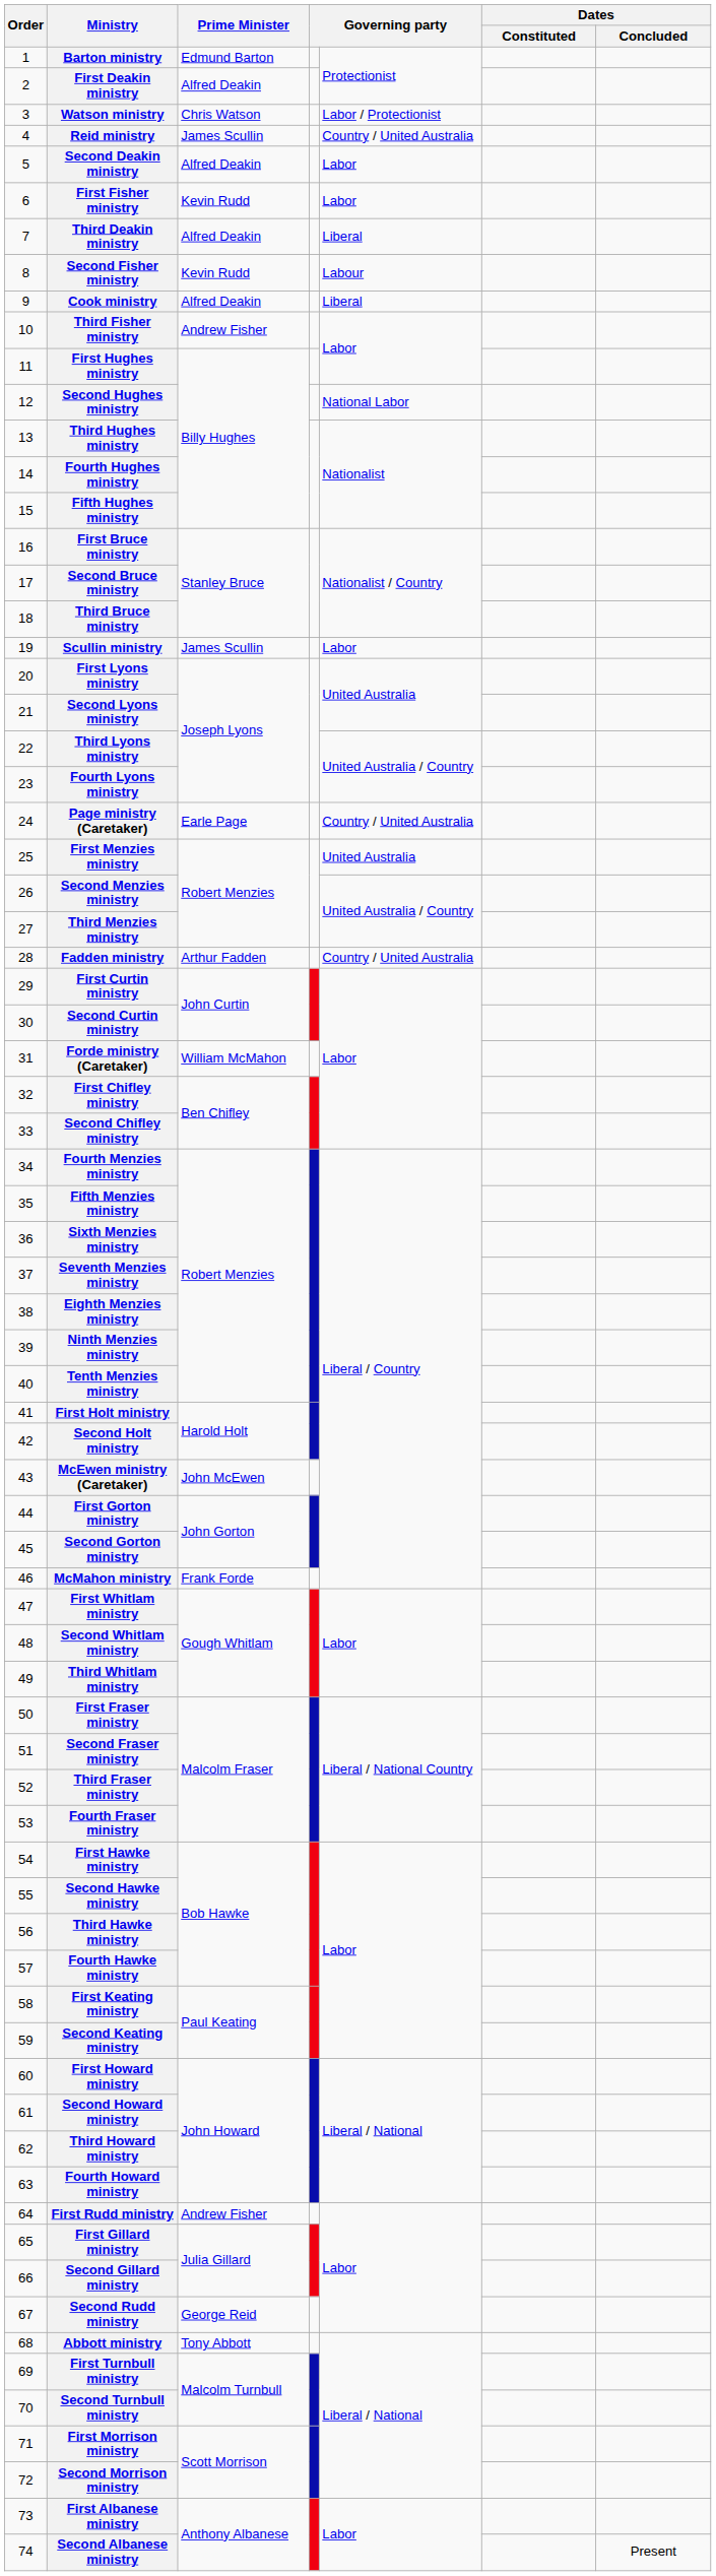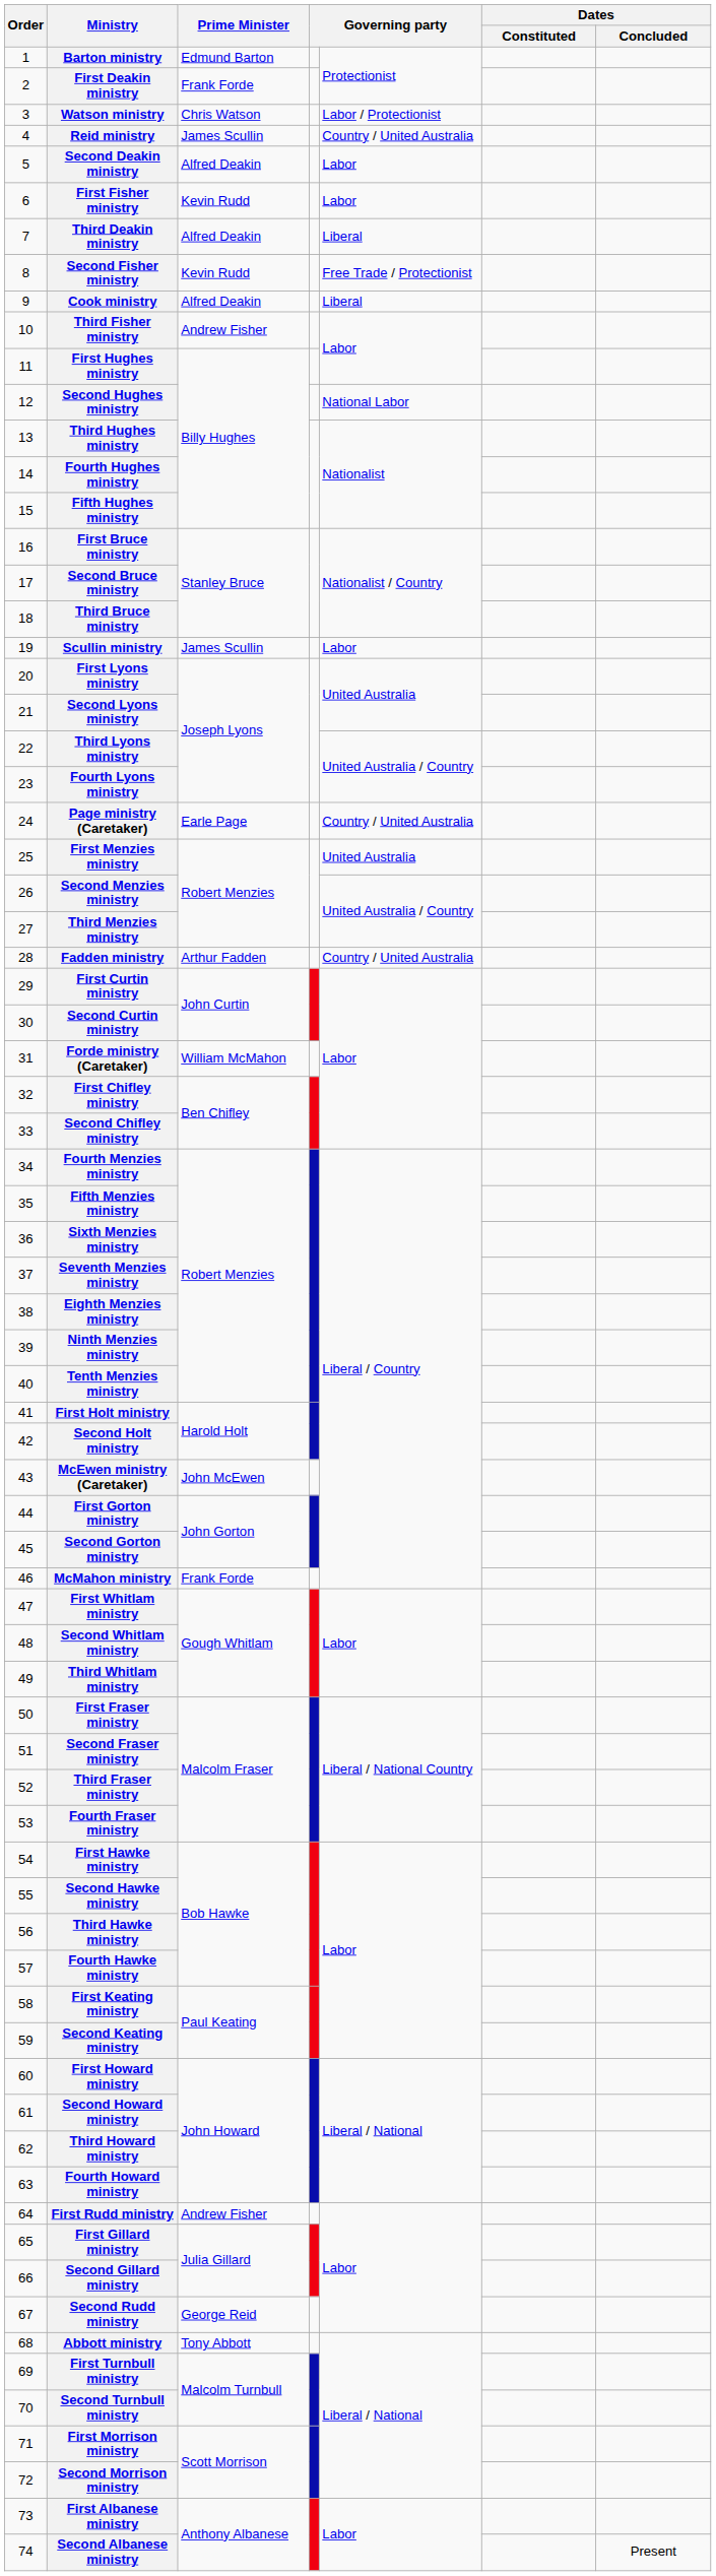First Deakin ministry | Prime Minister: Alfred Deakin -> Frank Forde
Second Fisher ministry | column 5: Labour -> Free Trade / Protectionist
